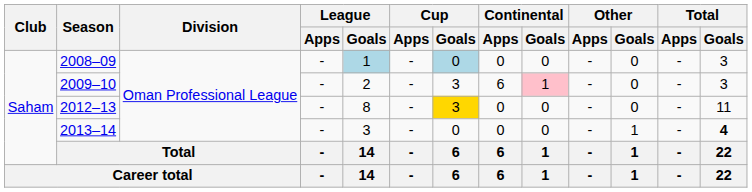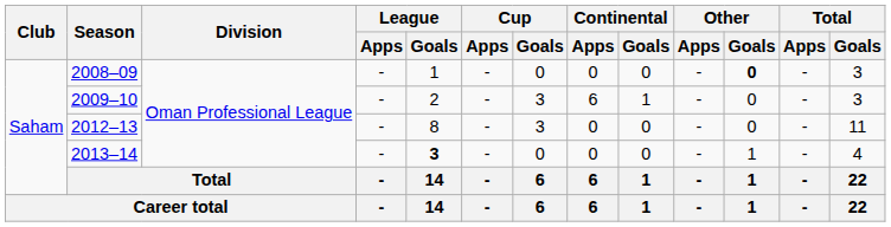2008–09 | League / Goals: lightblue background -> no background
2008–09 | Cup / Goals: lightblue background -> no background
2008–09 | Other / Goals: normal -> bold
2009–10 | Continental / Goals: pink background -> no background
2012–13 | Cup / Goals: gold background -> no background
2013–14 | League / Goals: normal -> bold
2013–14 | Total / Goals: bold -> normal
